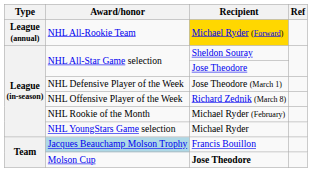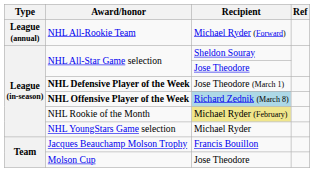NHL All-Rookie Team | Recipient: gold background -> no background
NHL Defensive Player of the Week | Award/honor: normal -> bold
NHL Offensive Player of the Week | Award/honor: normal -> bold
NHL Offensive Player of the Week | Recipient: no background -> lightblue background
NHL Rookie of the Month | Recipient: no background -> khaki background
Jacques Beauchamp Molson Trophy | Award/honor: lightblue background -> no background
Molson Cup | Recipient: bold -> normal
